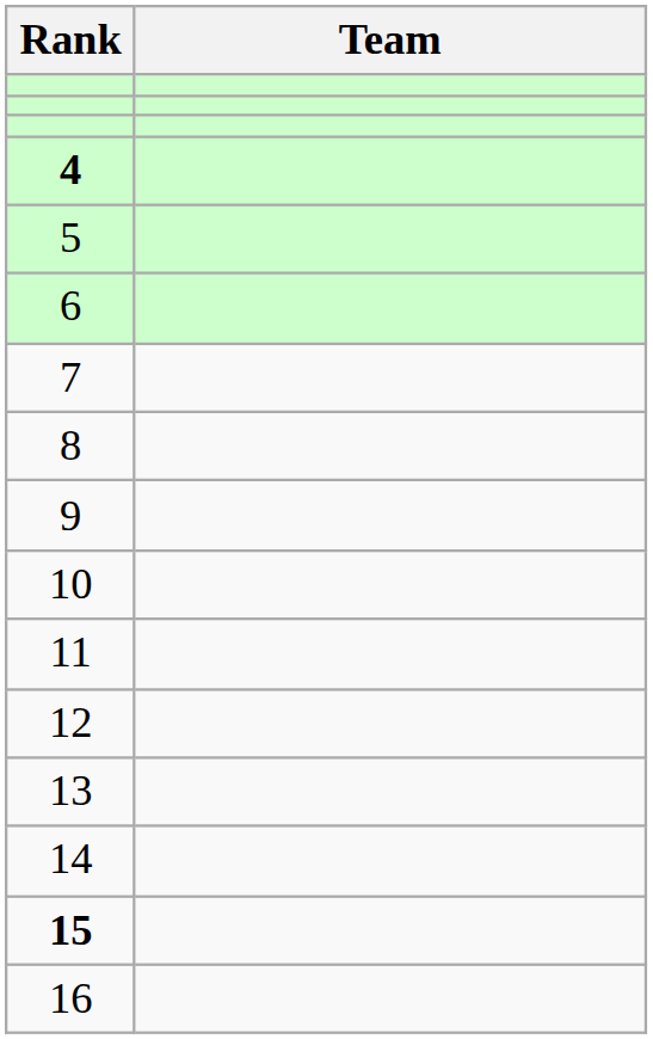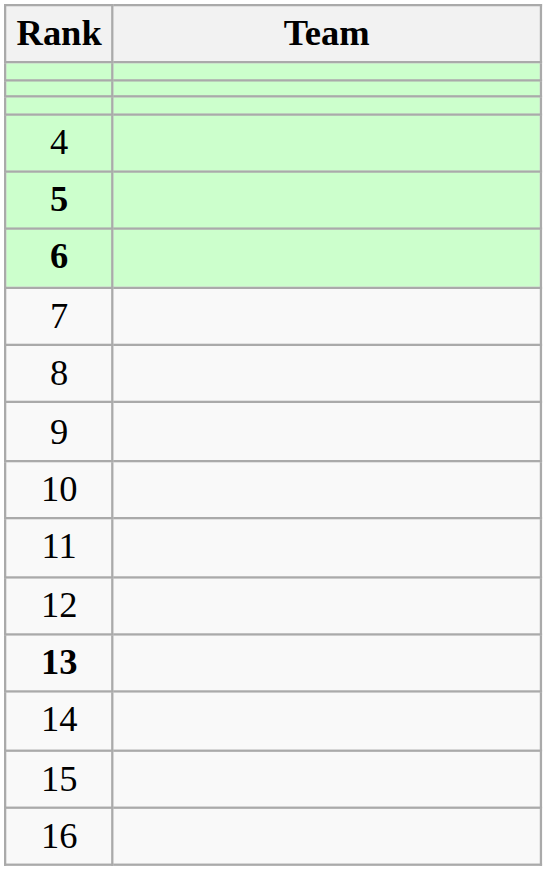row 5 | Rank: bold -> normal
row 6 | Rank: normal -> bold
row 7 | Rank: normal -> bold
row 14 | Rank: normal -> bold
row 16 | Rank: bold -> normal
